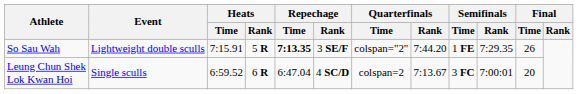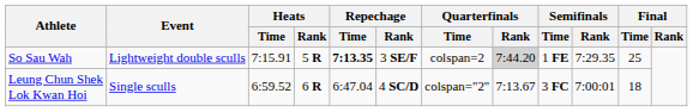So Sau Wah | Quarterfinals / Time: colspan="2" -> colspan=2
So Sau Wah | Quarterfinals / Rank: no background -> lightgrey background
So Sau Wah | Final / Time: 26 -> 25
Leung Chun Shek Lok Kwan Hoi | Quarterfinals / Time: colspan=2 -> colspan="2"
Leung Chun Shek Lok Kwan Hoi | Final / Time: 20 -> 18
